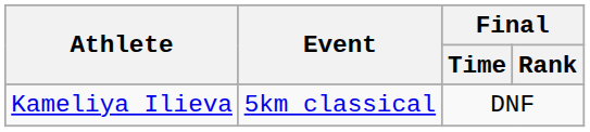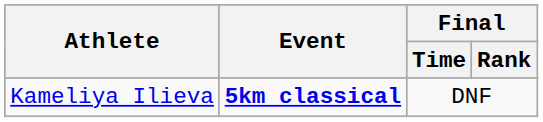Kameliya Ilieva | Event: normal -> bold
